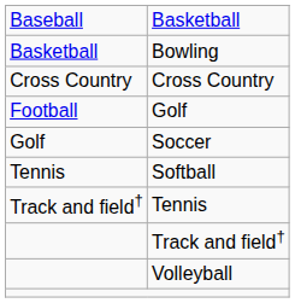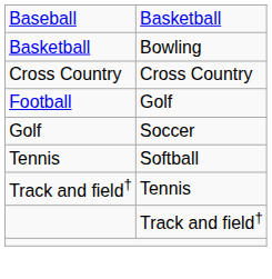- row: Volleyball
